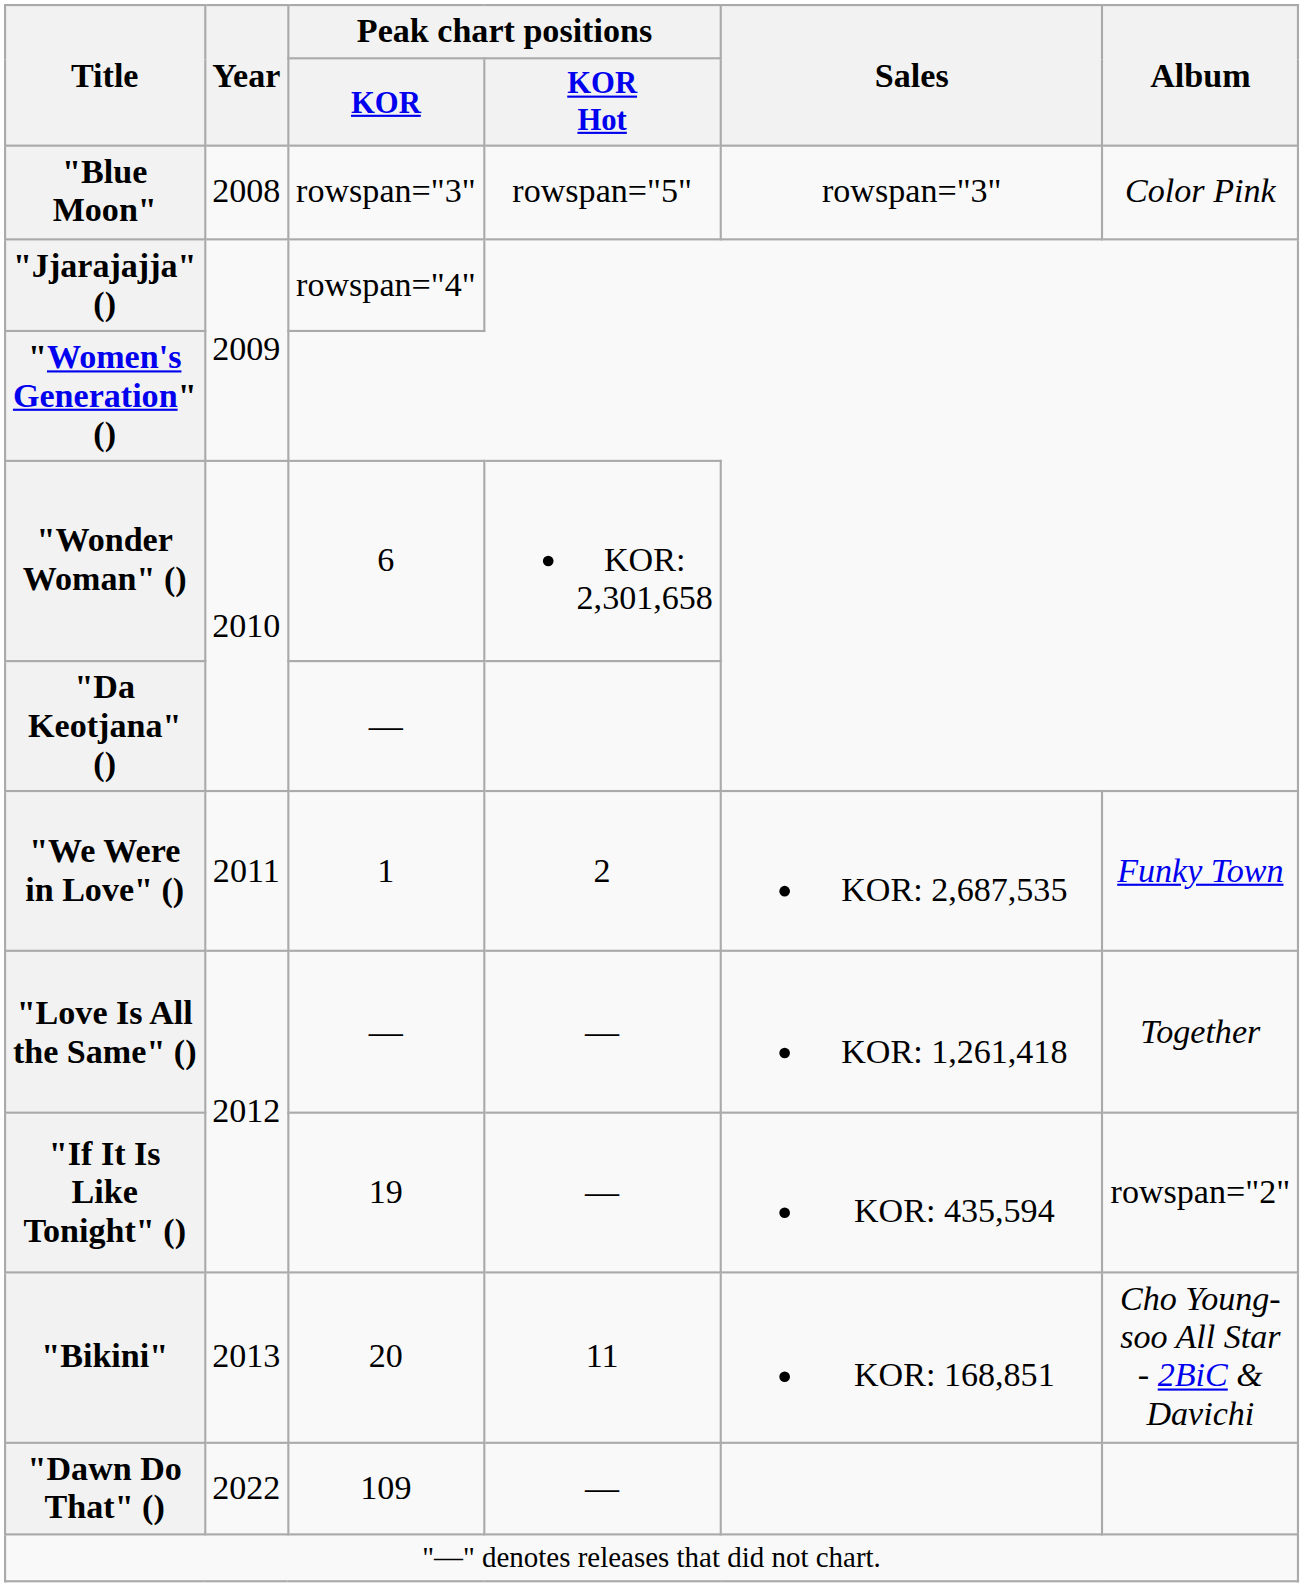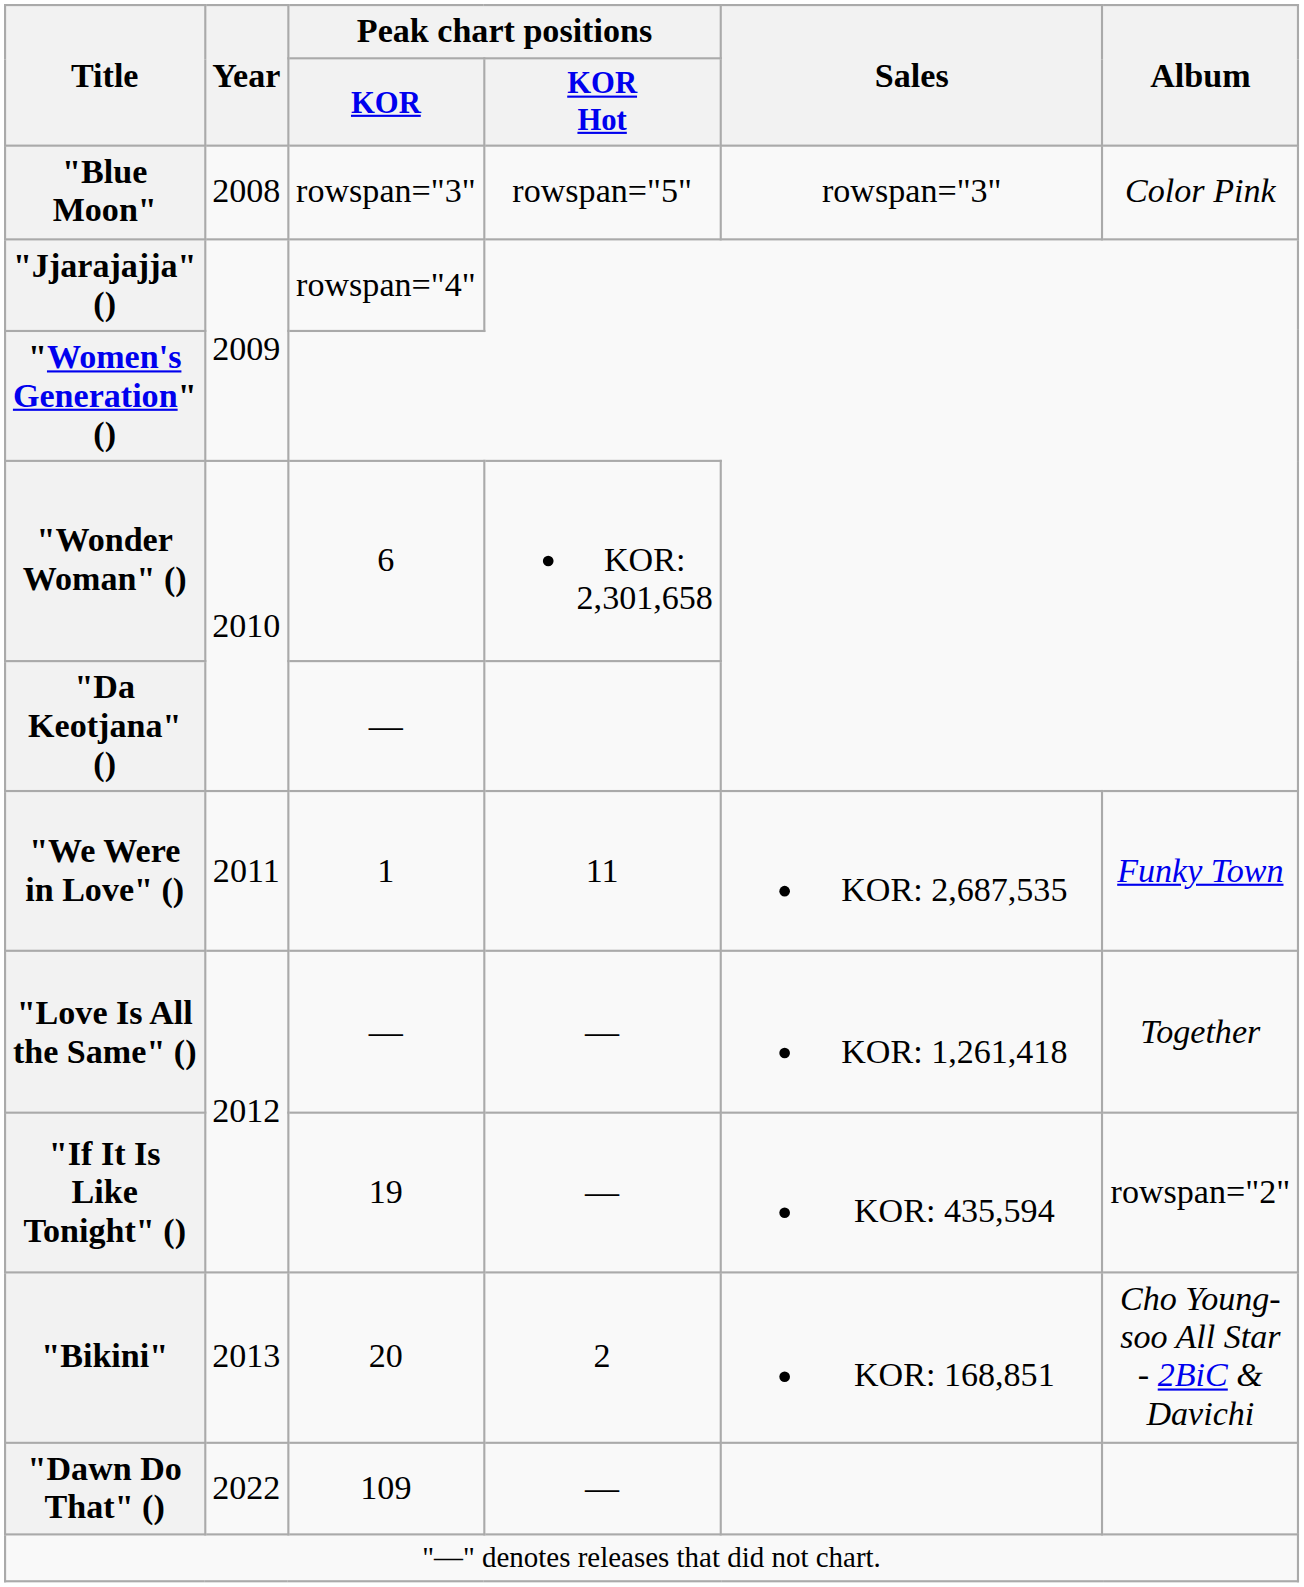"We Were in Love" () | Peak chart positions / KOR Hot: 2 -> 11
"Bikini" | Peak chart positions / KOR Hot: 11 -> 2
